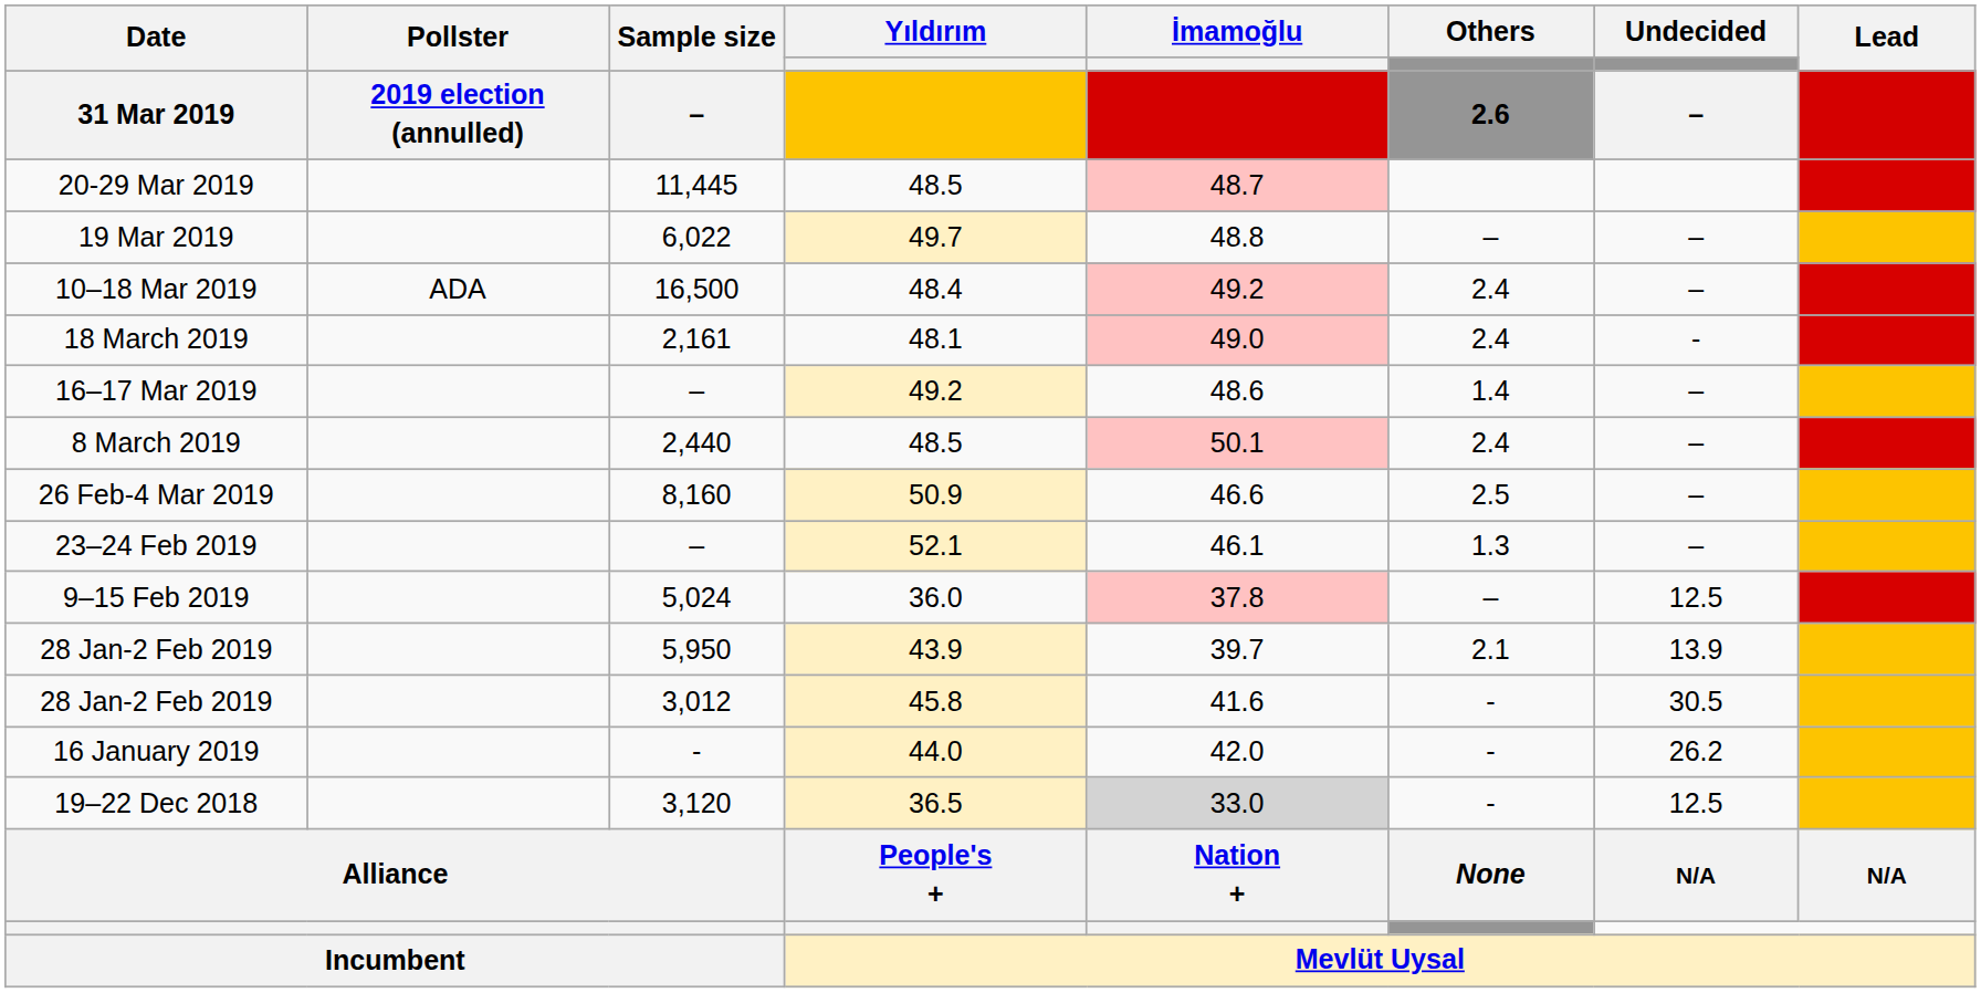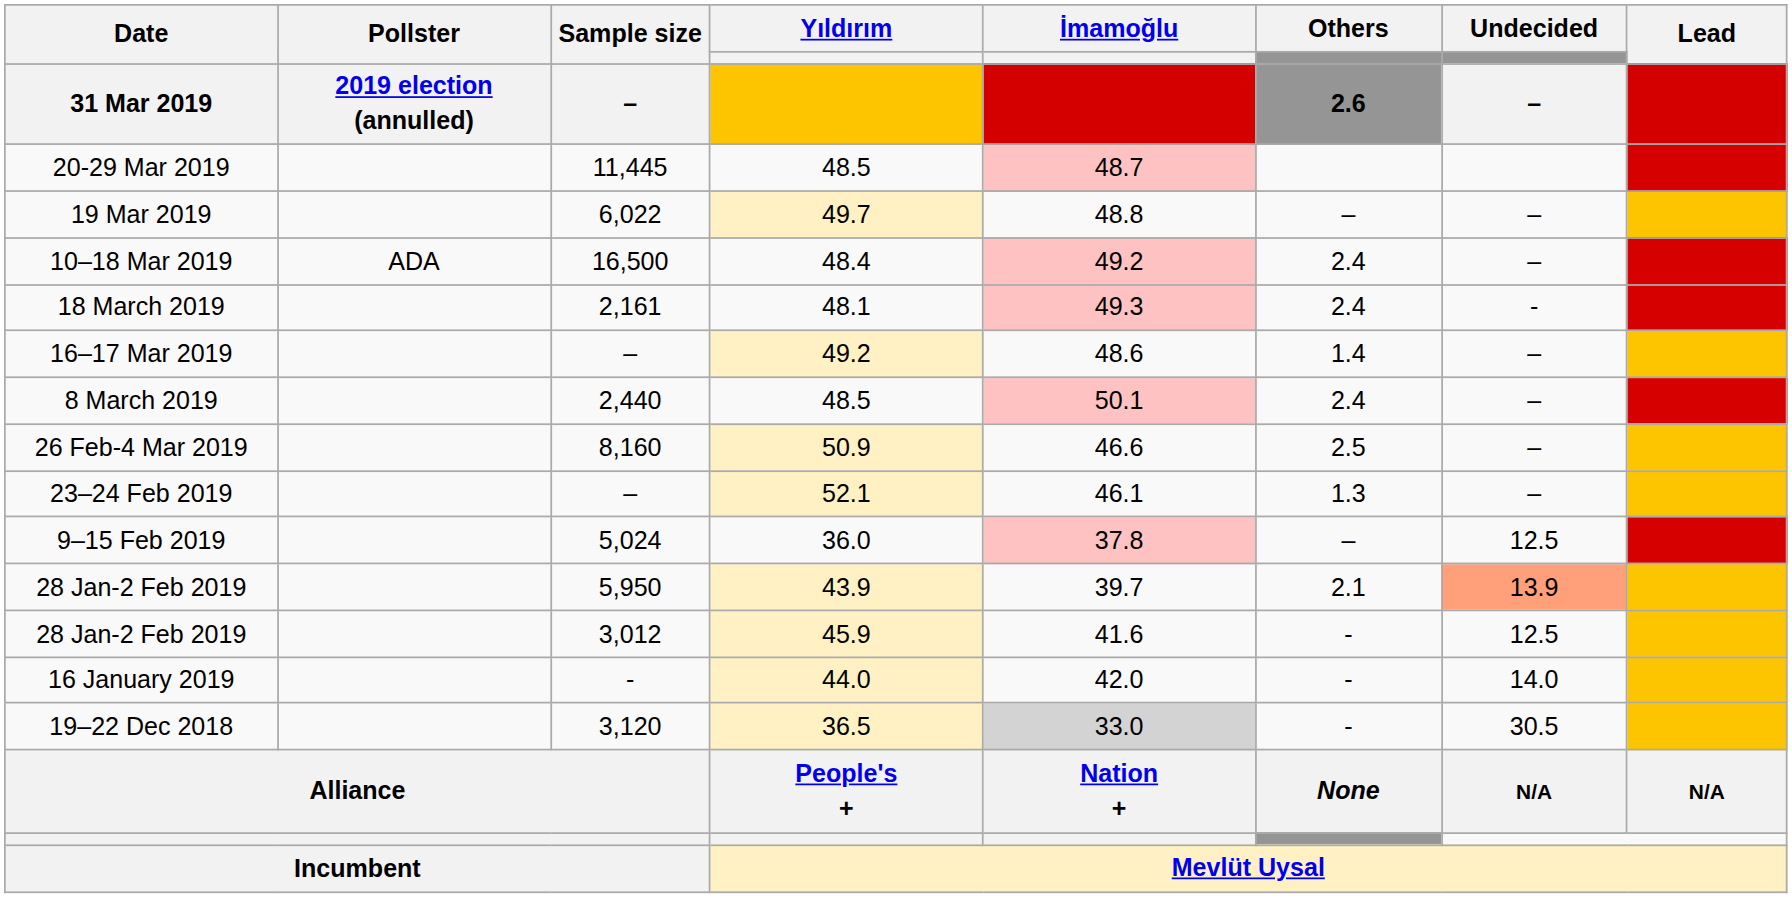18 March 2019 | İmamoğlu: 49.0 -> 49.3
28 Jan-2 Feb 2019 / 5,950 | Undecided / –: no background -> lightsalmon background
28 Jan-2 Feb 2019 / 3,012 | Yıldırım: 45.8 -> 45.9
28 Jan-2 Feb 2019 / 3,012 | Undecided / –: 30.5 -> 12.5
16 January 2019 | Undecided / –: 26.2 -> 14.0
19–22 Dec 2018 | Undecided / –: 12.5 -> 30.5
